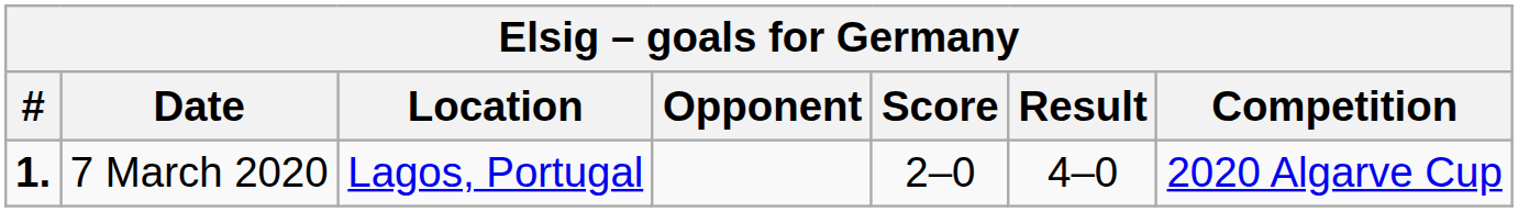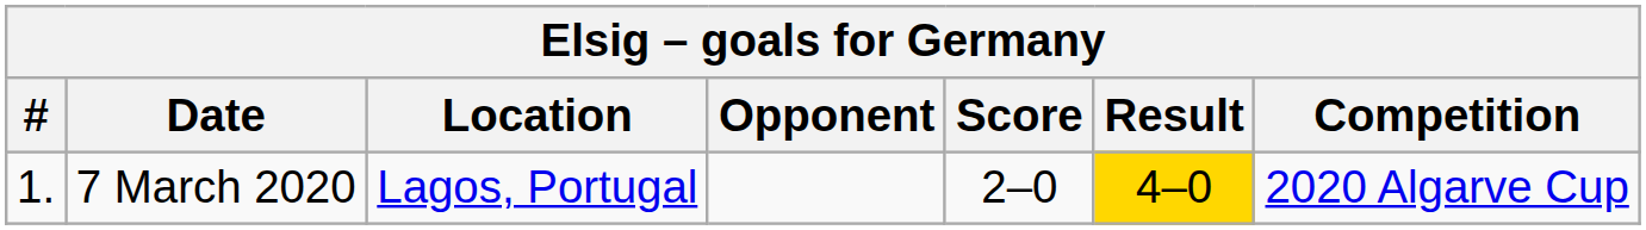7 March 2020 | #: bold -> normal
7 March 2020 | Result: no background -> gold background
